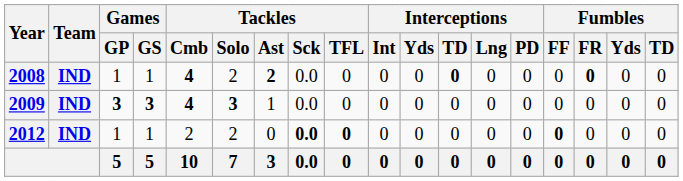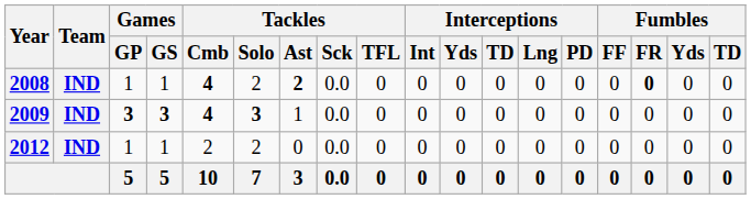2008 | Interceptions / TD: bold -> normal
2012 | Tackles / Sck: bold -> normal
2012 | Tackles / TFL: bold -> normal
2012 | Fumbles / FF: bold -> normal
